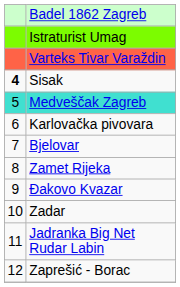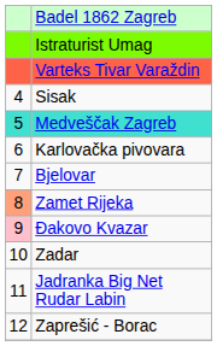Sisak | column 1: bold -> normal
Zamet Rijeka | column 1: no background -> lightsalmon background
Đakovo Kvazar | column 1: no background -> pink background
